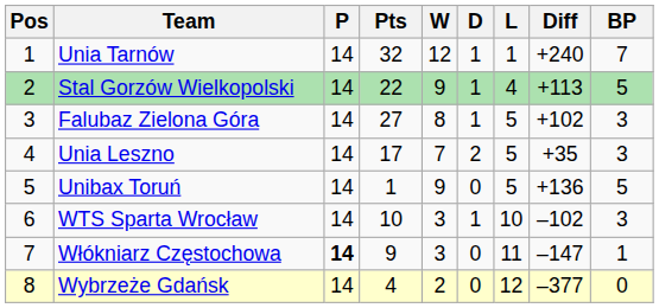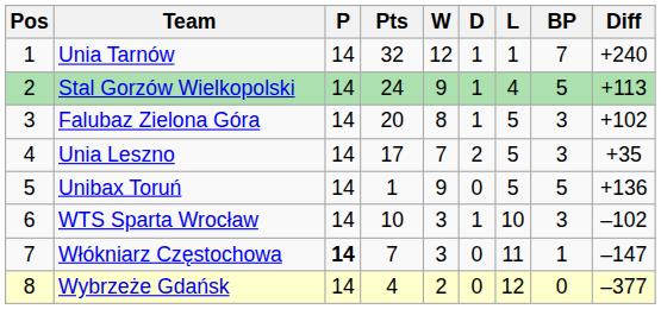columns swapped: BP <-> Diff
Stal Gorzów Wielkopolski | Pts: 22 -> 24
Falubaz Zielona Góra | Pts: 27 -> 20
Włókniarz Częstochowa | Pts: 9 -> 7
